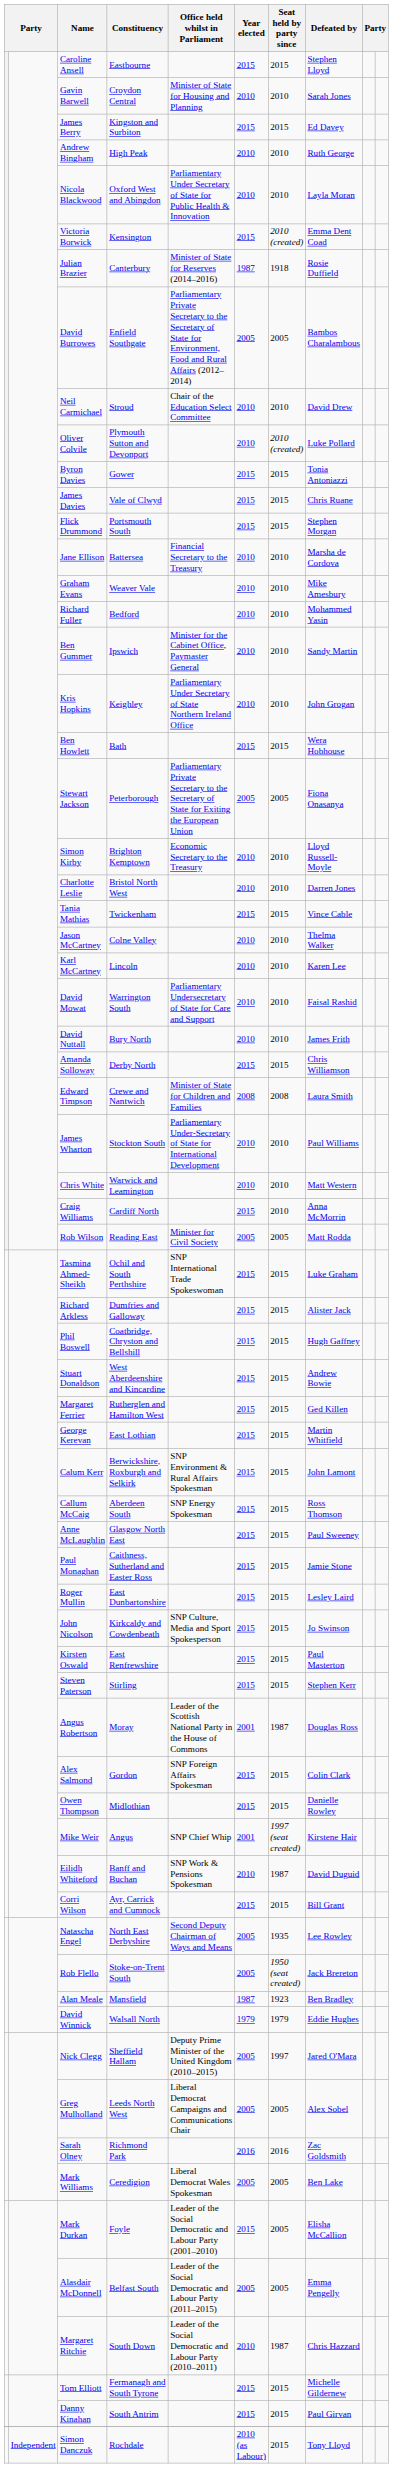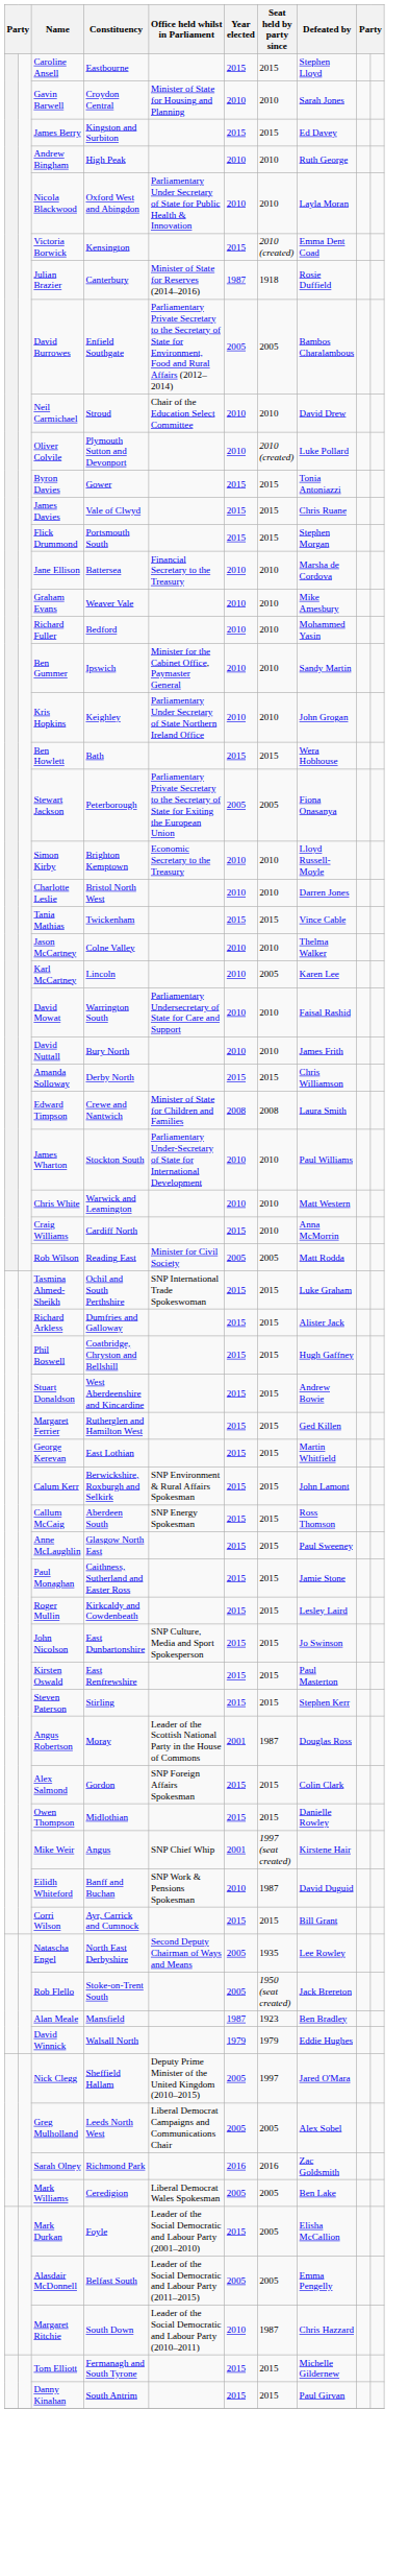Karl McCartney | Seat held by party since: 2010 -> 2005
Roger Mullin | Constituency: East Dunbartonshire -> Kirkcaldy and Cowdenbeath
John Nicolson | Constituency: Kirkcaldy and Cowdenbeath -> East Dunbartonshire
- row: Independent | Simon Danczuk | Rochdale | 2010 (as Labour) | 2015 | Tony Lloyd
